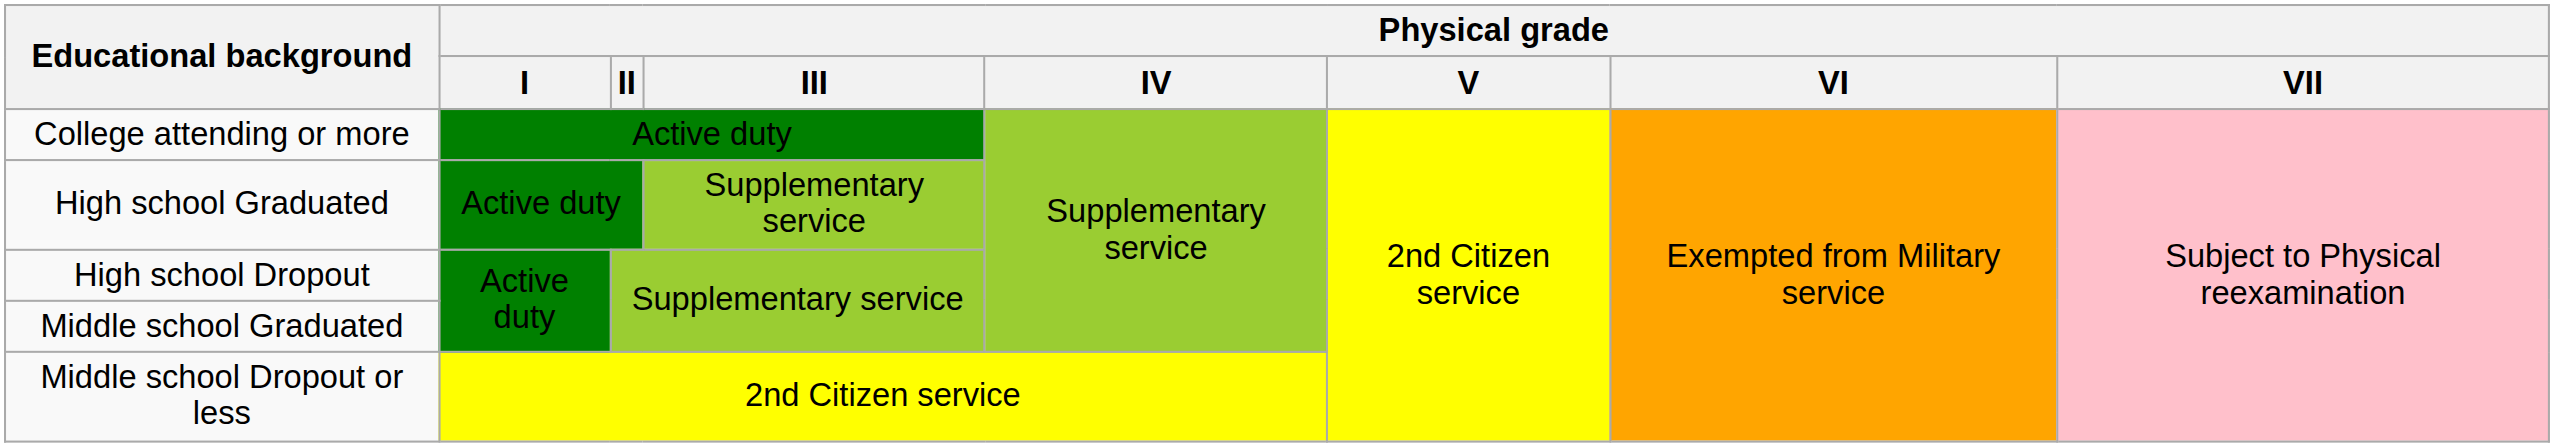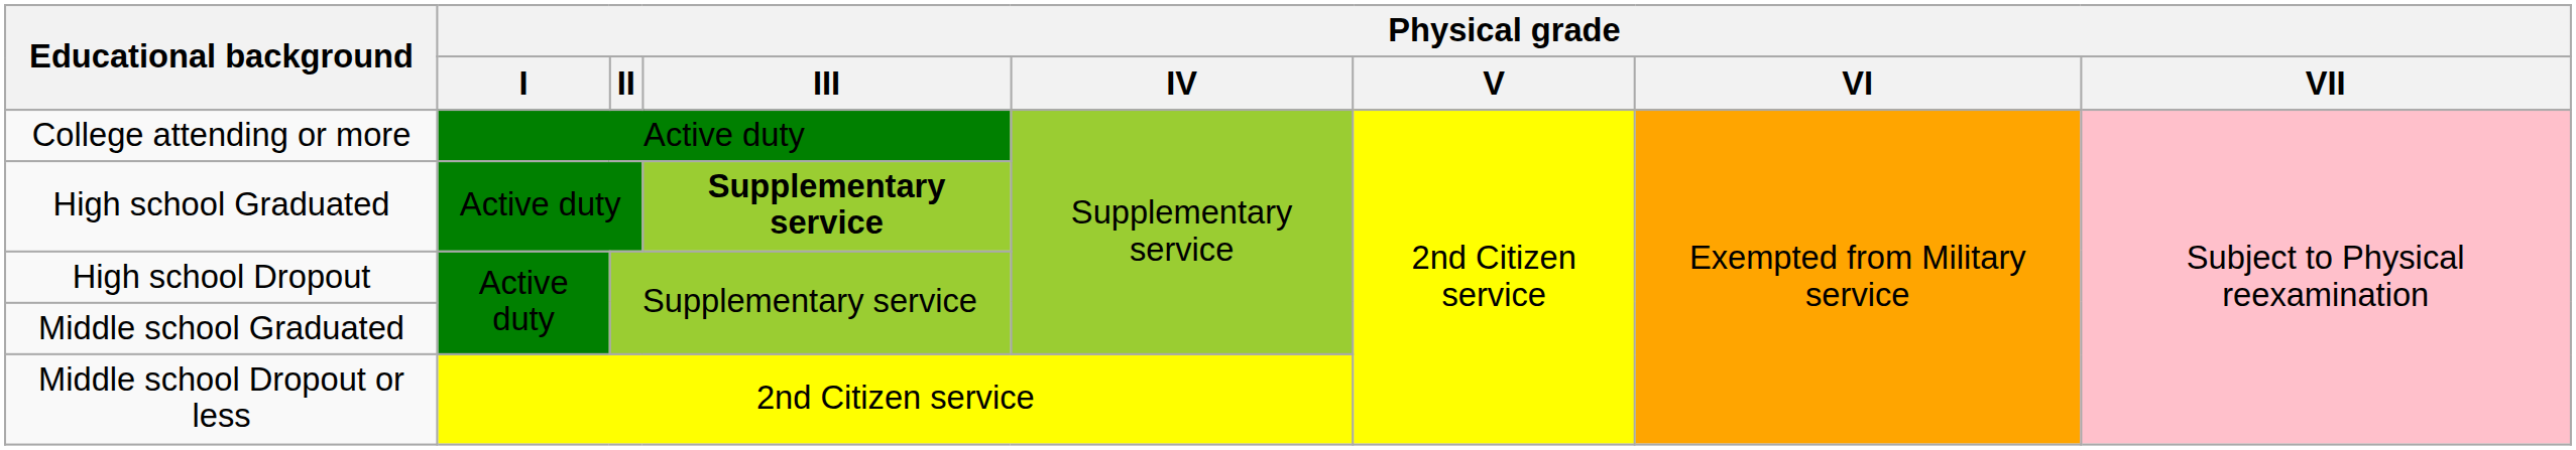High school Graduated | Physical grade / III: normal -> bold
